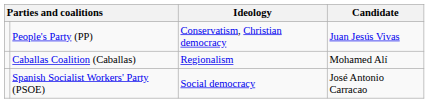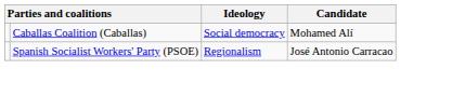- row: People's Party (PP) | Conservatism, Christian democracy | Juan Jesús Vivas
Caballas Coalition (Caballas) | Ideology: Regionalism -> Social democracy
Spanish Socialist Workers' Party (PSOE) | Ideology: Social democracy -> Regionalism
